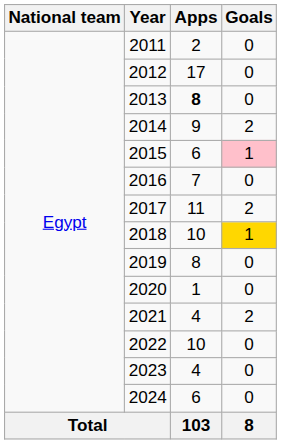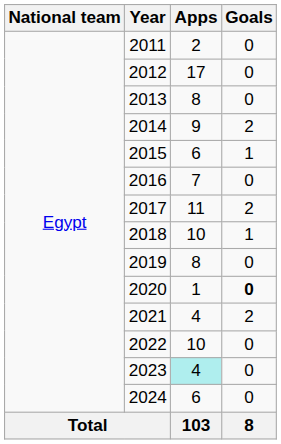2013 | Apps: bold -> normal
2015 | Goals: pink background -> no background
2018 | Goals: gold background -> no background
2020 | Goals: normal -> bold
2023 | Apps: no background -> paleturquoise background
